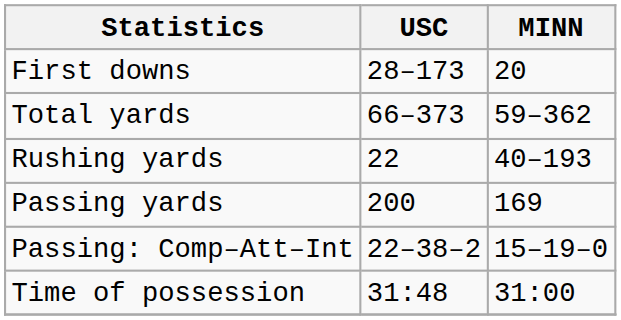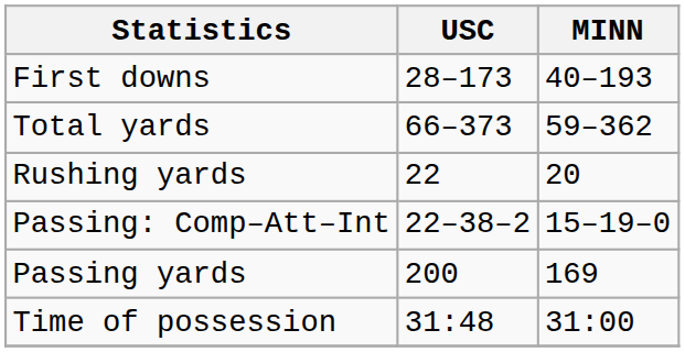First downs | MINN: 20 -> 40–193
Rushing yards | MINN: 40–193 -> 20
rows swapped: Passing yards <-> Passing: Comp–Att–Int
